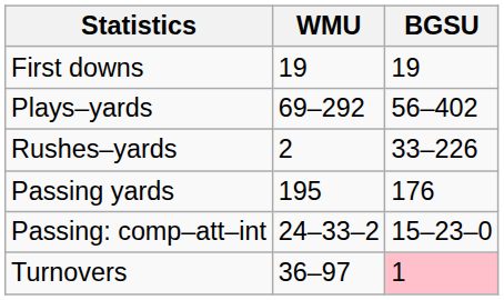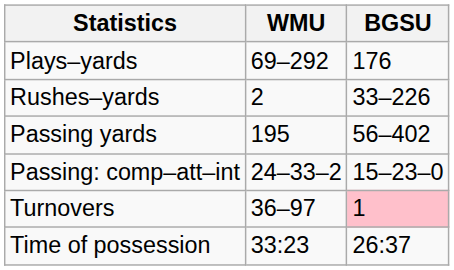- row: First downs | 19 | 19
Plays–yards | BGSU: 56–402 -> 176
Passing yards | BGSU: 176 -> 56–402
+ row: Time of possession | 33:23 | 26:37
